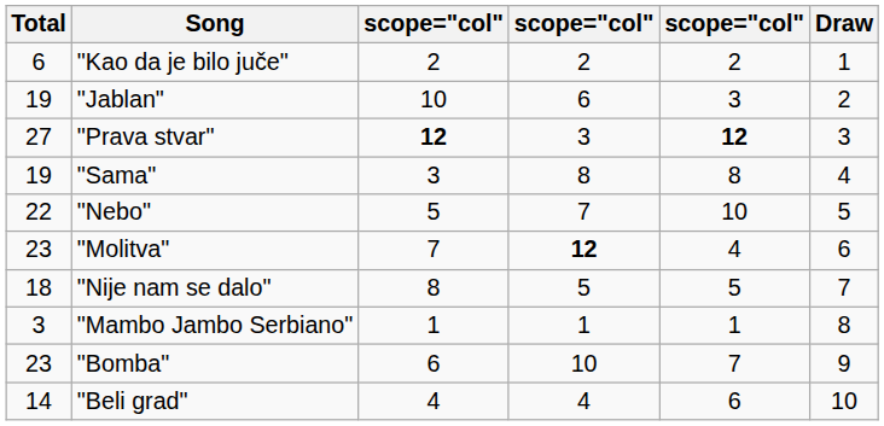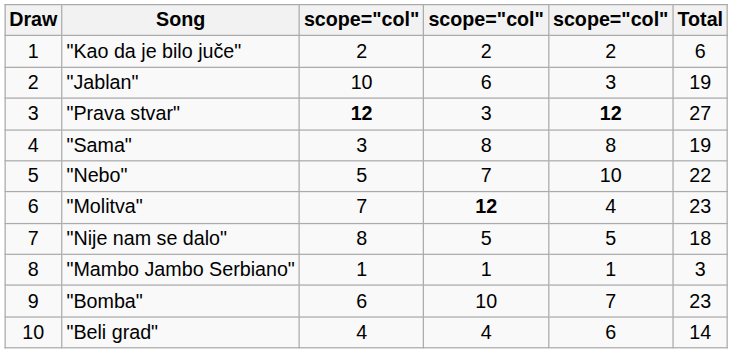columns swapped: Draw <-> Total
